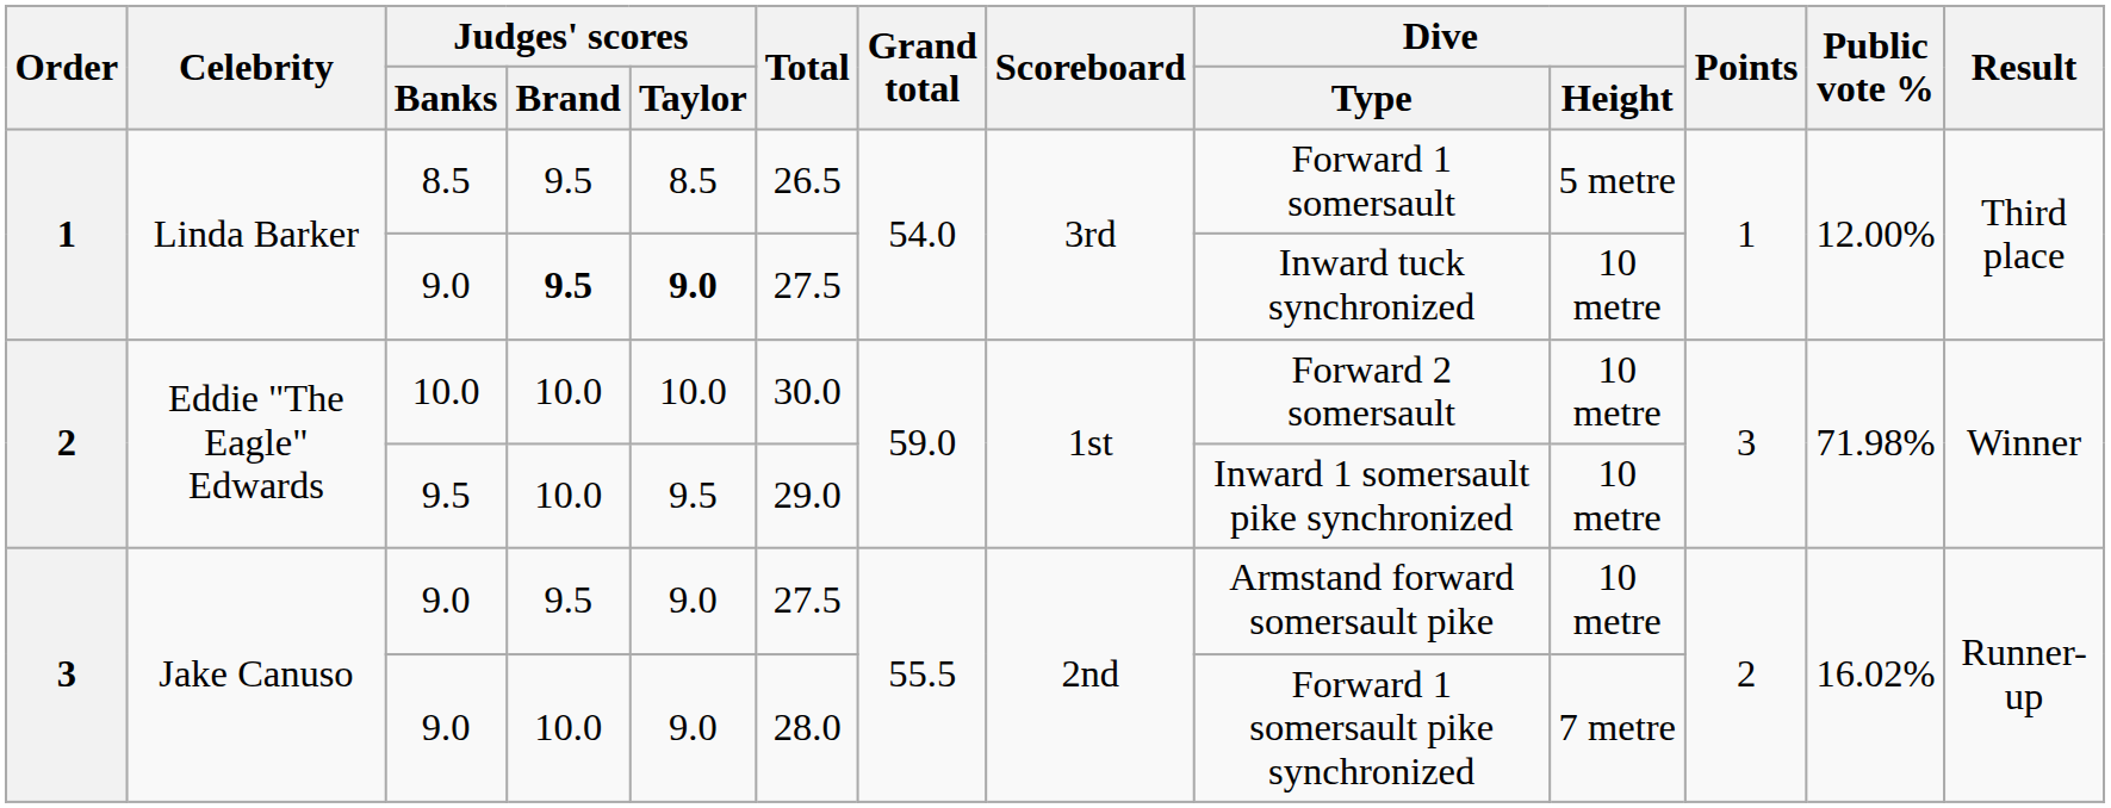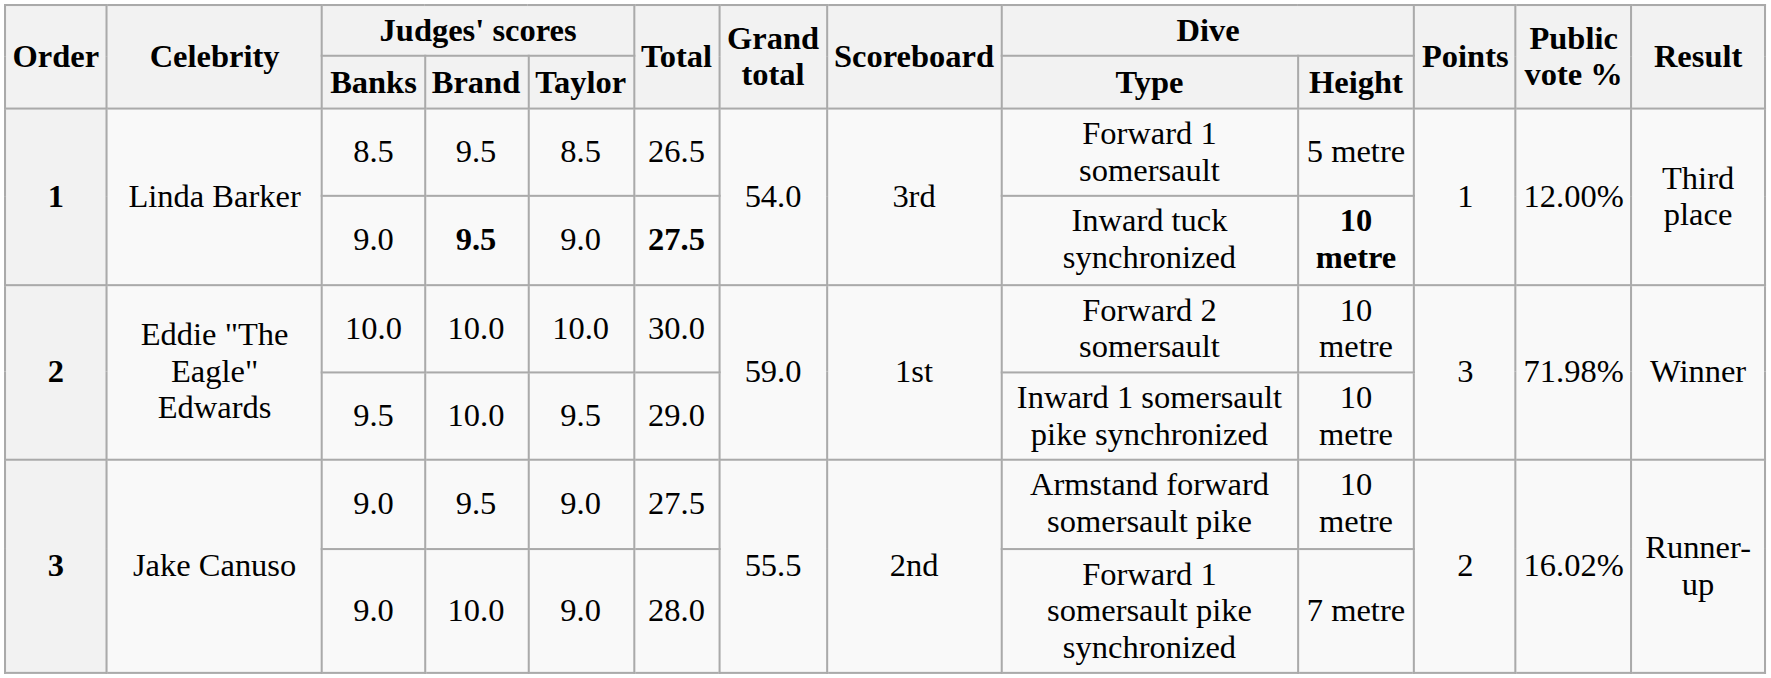1 / 9.0 | Judges' scores / Taylor: bold -> normal
1 / 9.0 | Total: normal -> bold
1 / 9.0 | Dive / Height: normal -> bold
